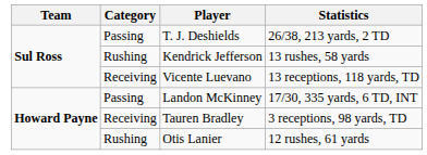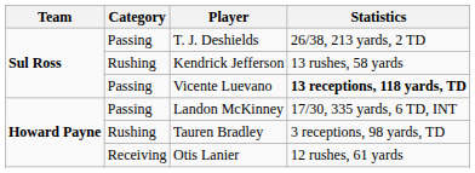Vicente Luevano | Category: Receiving -> Passing
Vicente Luevano | Statistics: normal -> bold
Tauren Bradley | Category: Receiving -> Rushing
Otis Lanier | Category: Rushing -> Receiving
